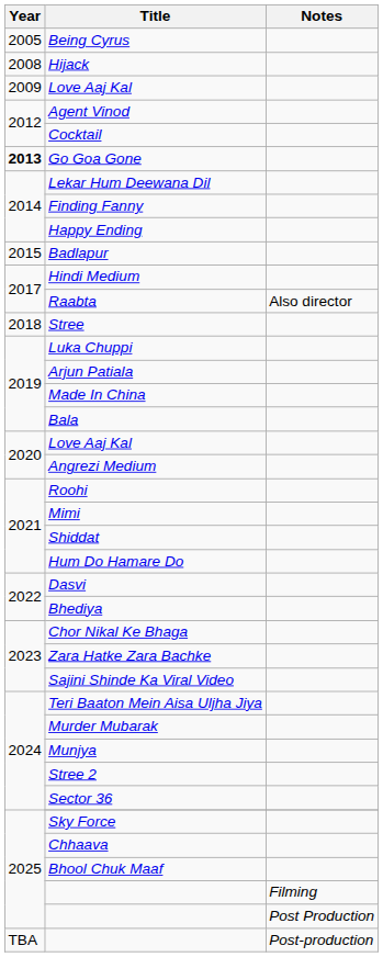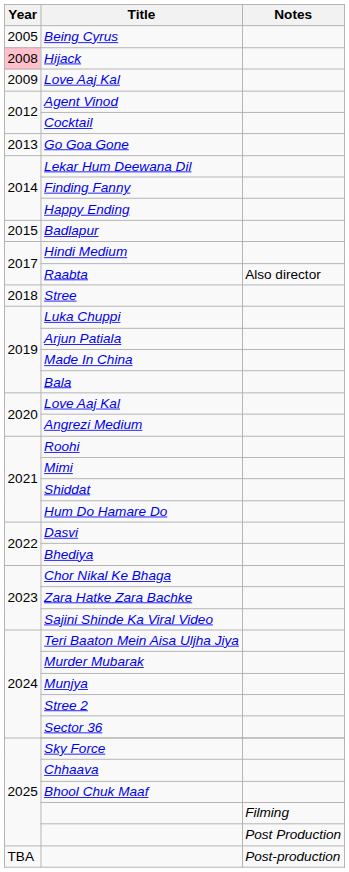Hijack | Year: no background -> pink background
Go Goa Gone | Year: bold -> normal
